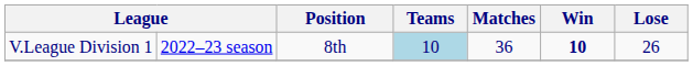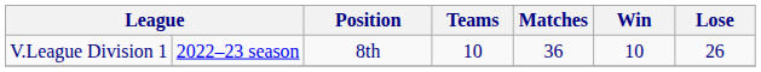V.League Division 1 | Teams: lightblue background -> no background
V.League Division 1 | Win: bold -> normal
